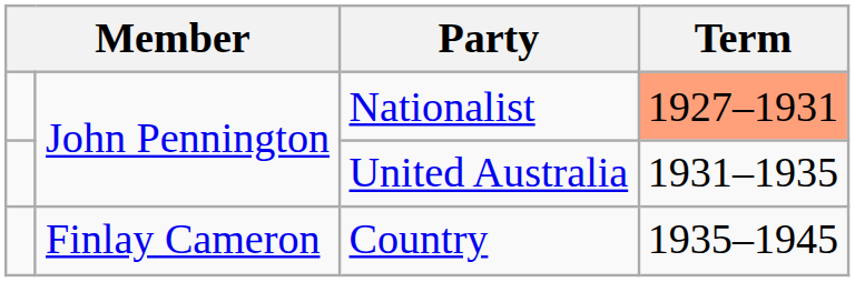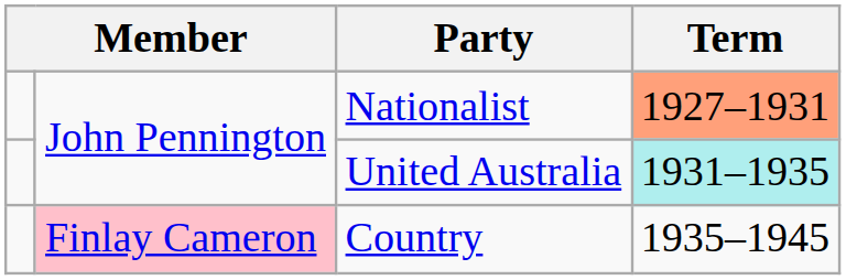United Australia | Term: no background -> paleturquoise background
Country | column 2: no background -> pink background
